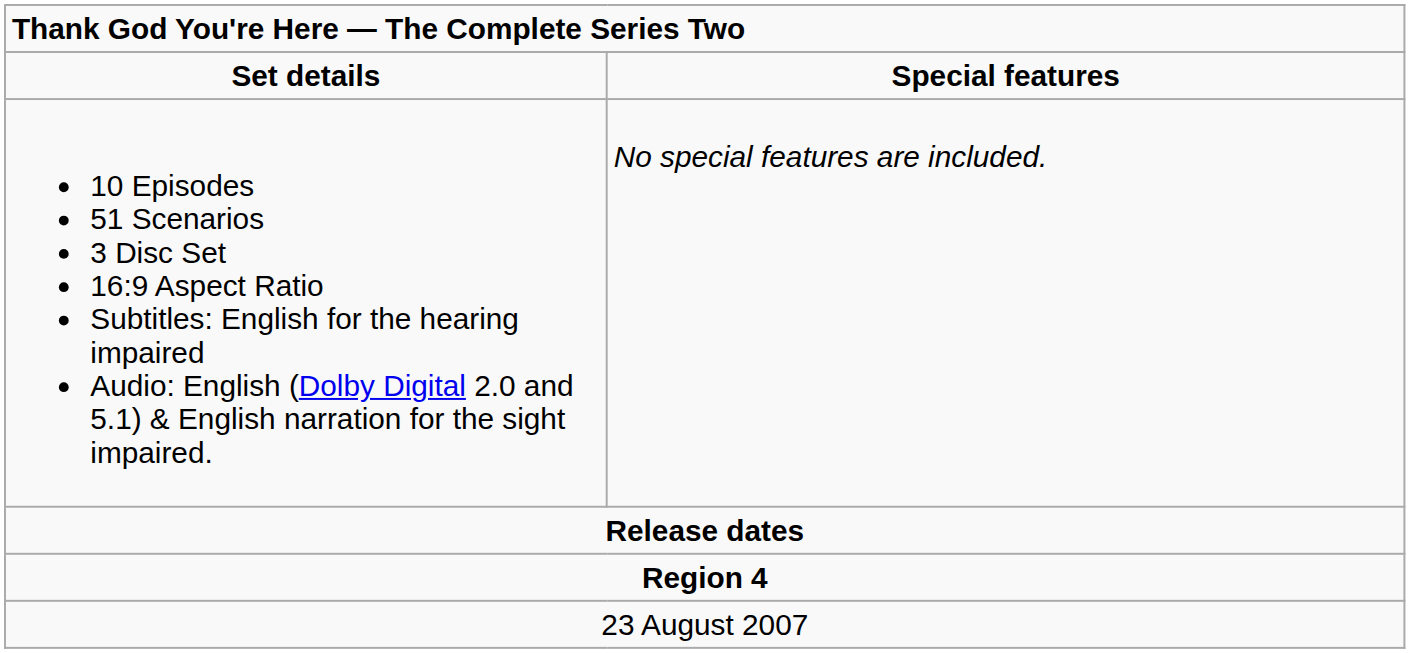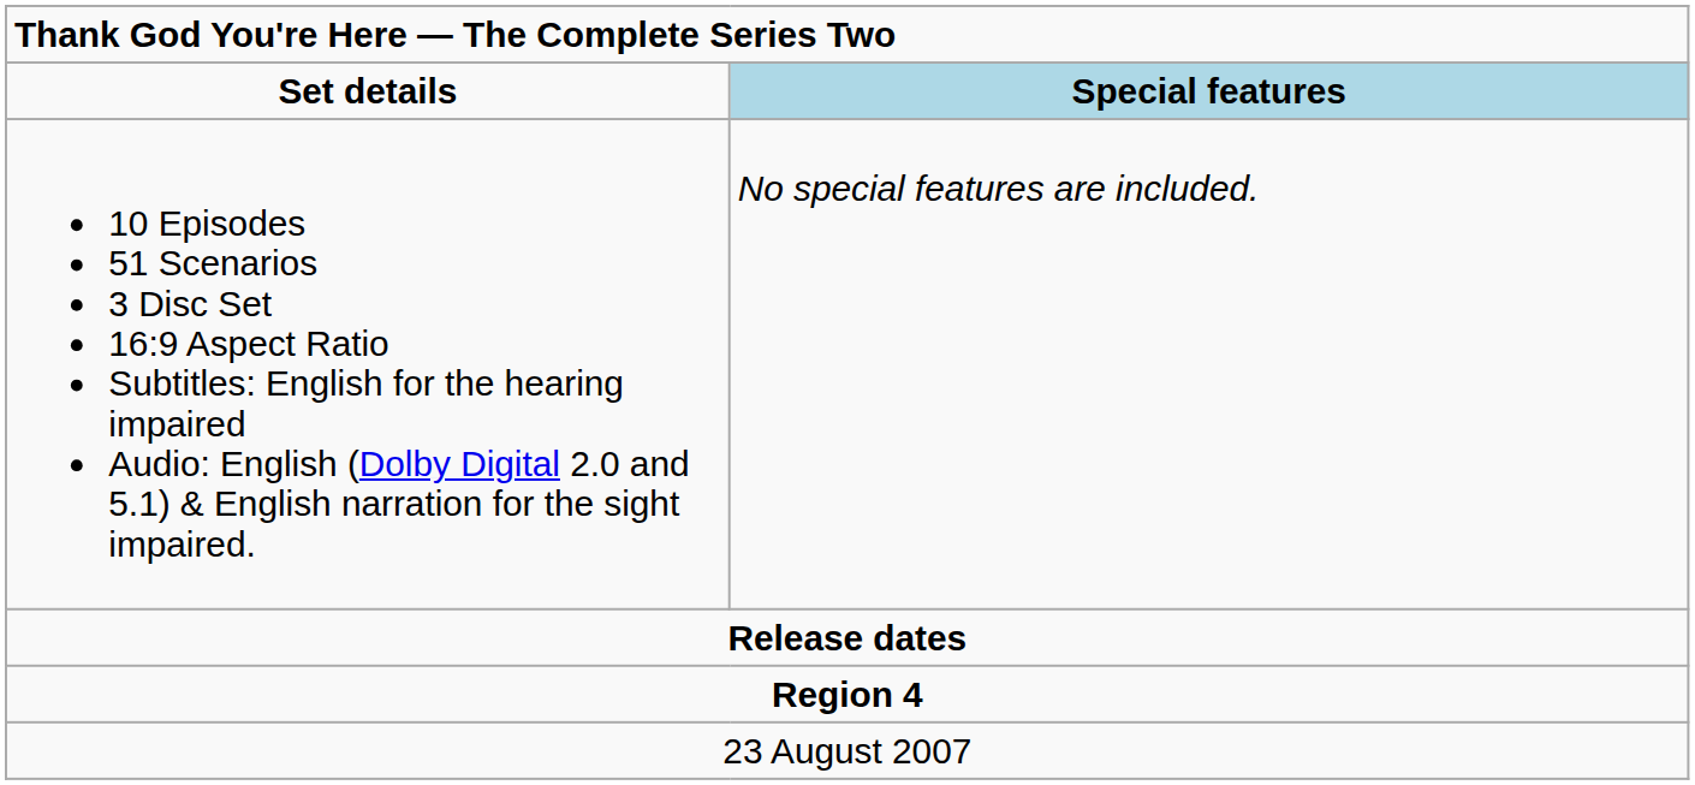Set details | column 2: no background -> lightblue background
